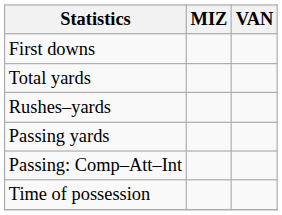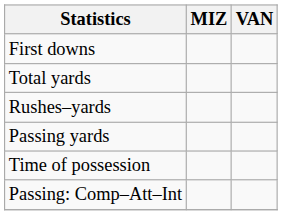rows swapped: Passing: Comp–Att–Int <-> Time of possession
